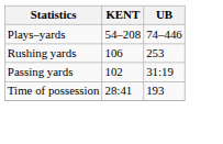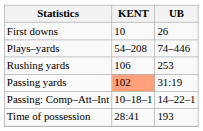+ row: First downs | 10 | 26
Passing yards | KENT: no background -> lightsalmon background
+ row: Passing: Comp–Att–Int | 10–18–1 | 14–22–1
